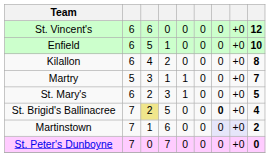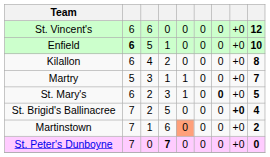Enfield | column 2: normal -> bold
St. Mary's | column 7: normal -> bold
St. Brigid's Ballinacree | column 3: khaki background -> no background
St. Brigid's Ballinacree | column 7: bold -> normal
St. Brigid's Ballinacree | column 8: normal -> bold
Martinstown | column 5: no background -> lightsalmon background
Martinstown | column 7: lavender background -> no background
Martinstown | column 8: lavender background -> no background
St. Peter's Dunboyne | column 4: normal -> bold
